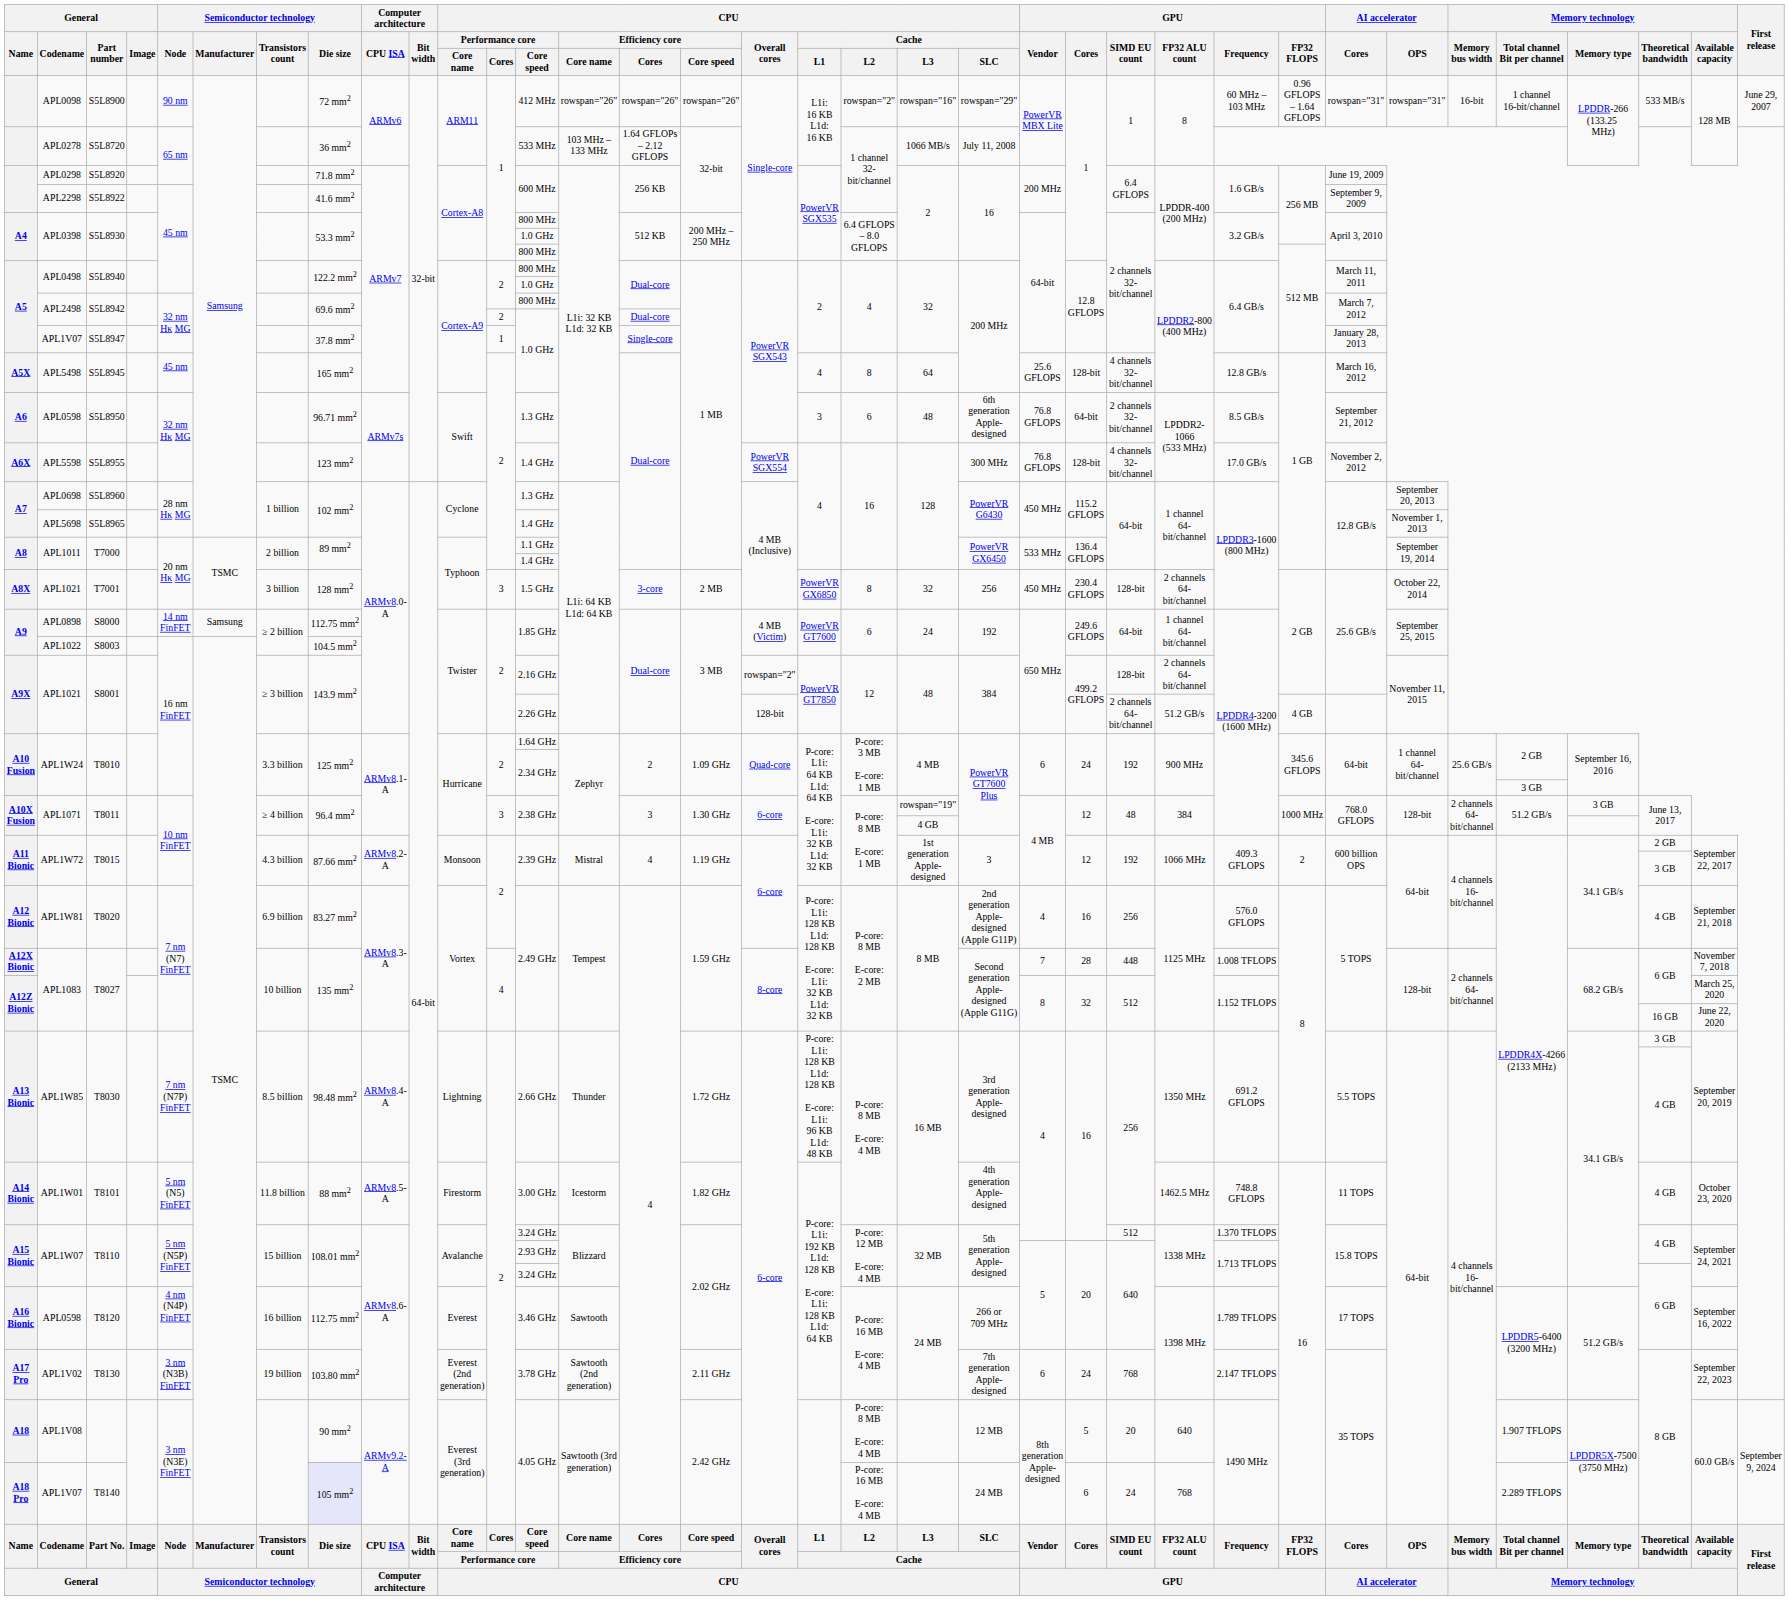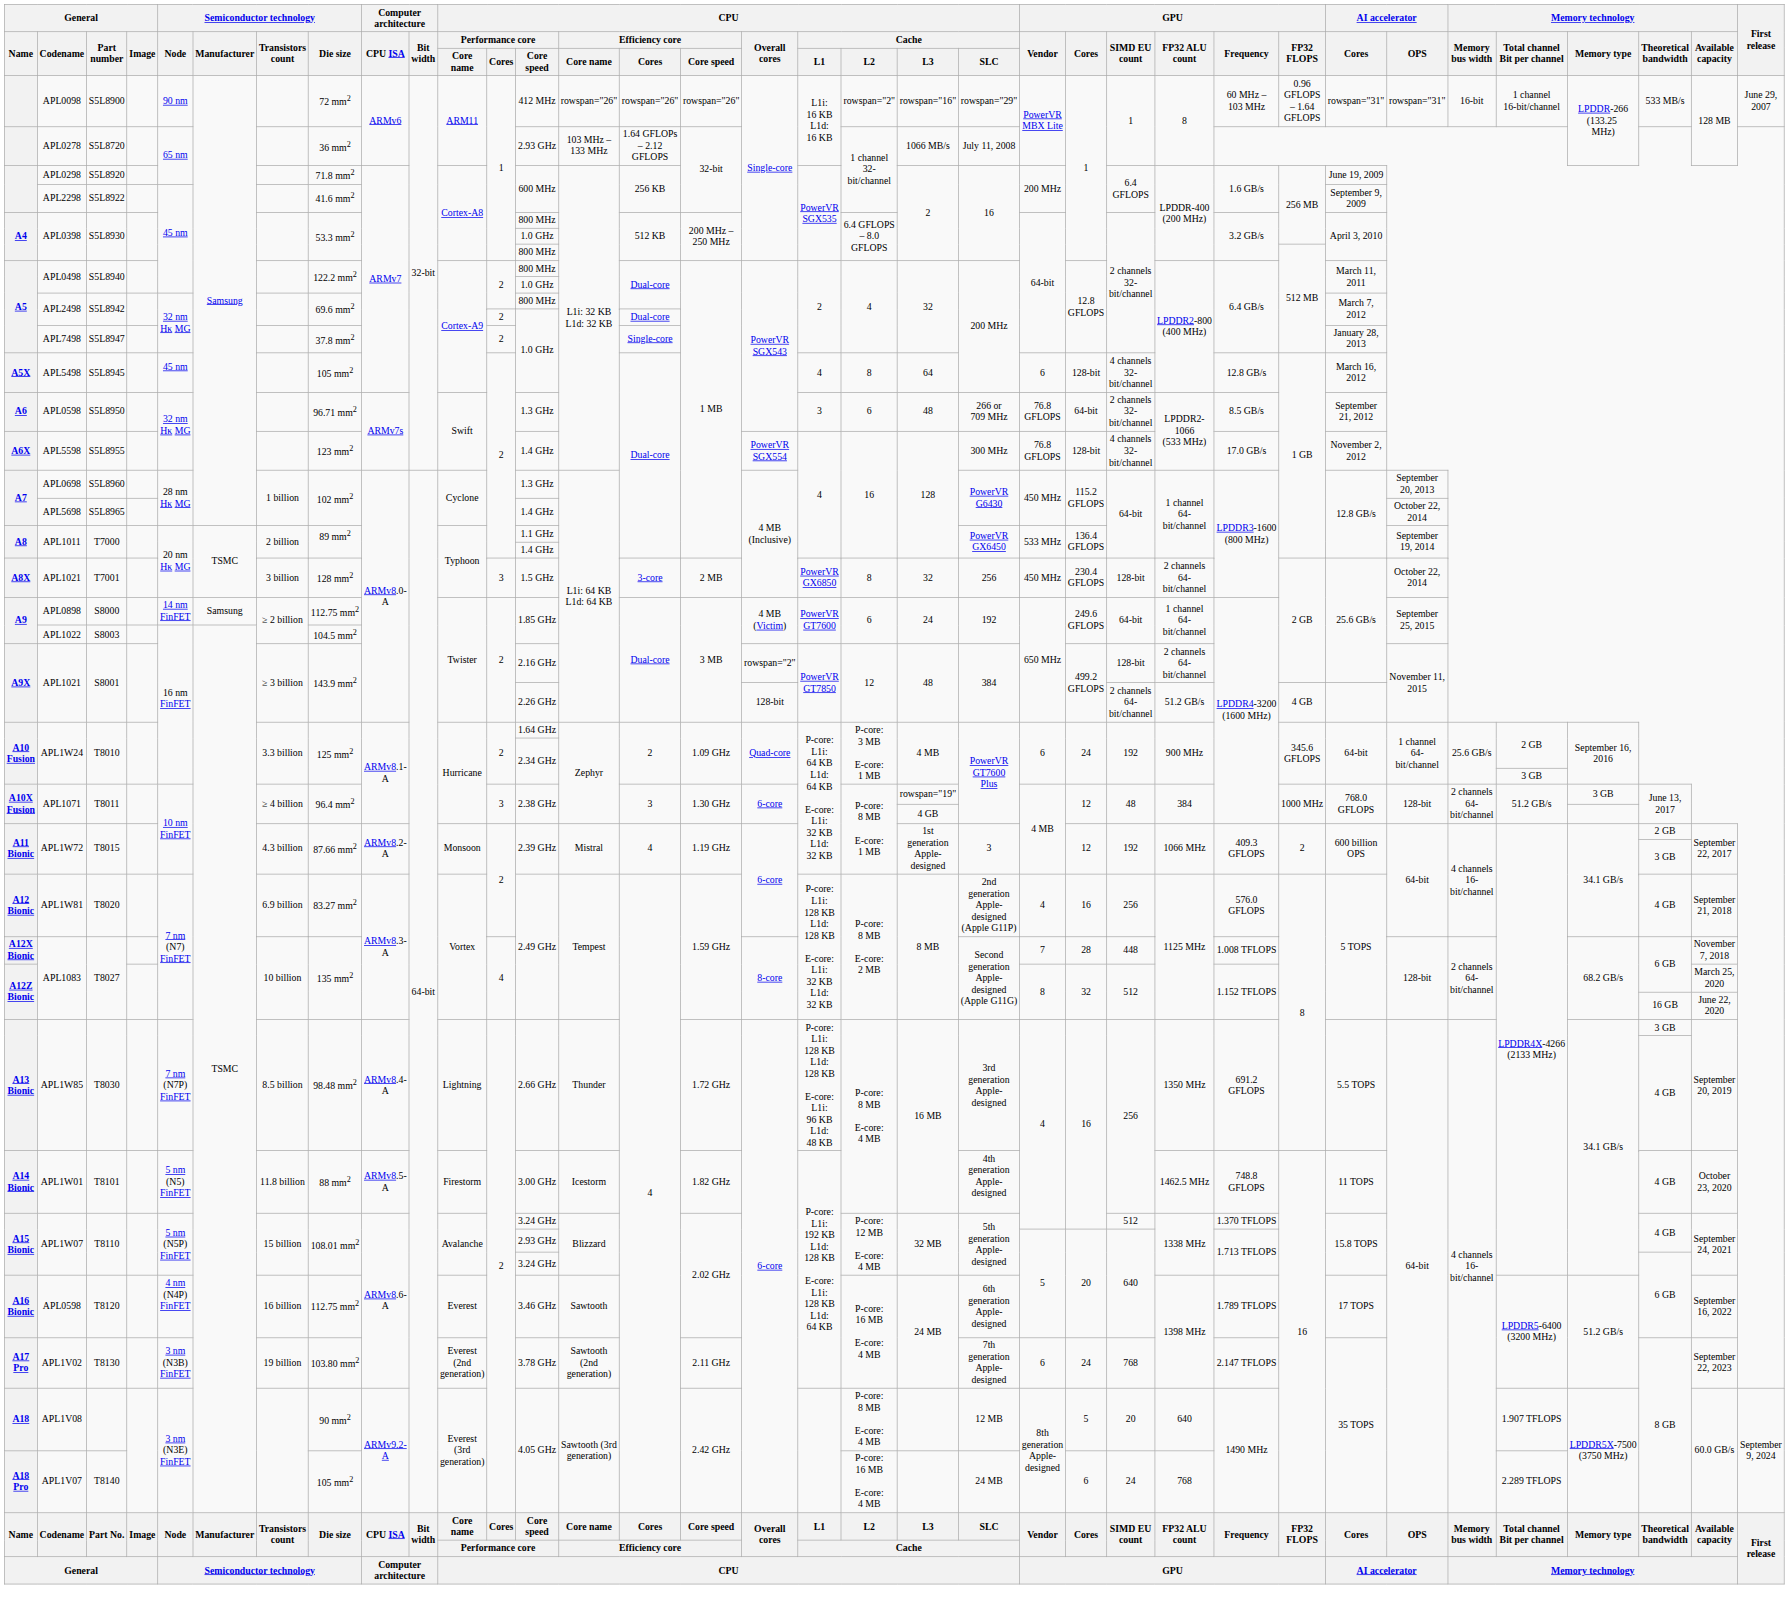S5L8720 | CPU / Performance core / Core speed: 533 MHz -> 2.93 GHz
S5L8947 | General / Codename: APL1V07 -> APL7498
S5L8947 | CPU / Performance core / Cores: 1 -> 2
S5L8945 | Semiconductor technology / Die size: 165 mm2 -> 105 mm2
S5L8945 | GPU / Vendor: 25.6 GFLOPS -> 6
S5L8950 | CPU / Cache / SLC: 6th generation Apple- designed -> 266 or 709 MHz
S5L8965 | AI accelerator / OPS: November 1, 2013 -> October 22, 2014
T8120 | CPU / Cache / SLC: 266 or 709 MHz -> 6th generation Apple- designed
T8140 | Semiconductor technology / Die size: lavender background -> no background
